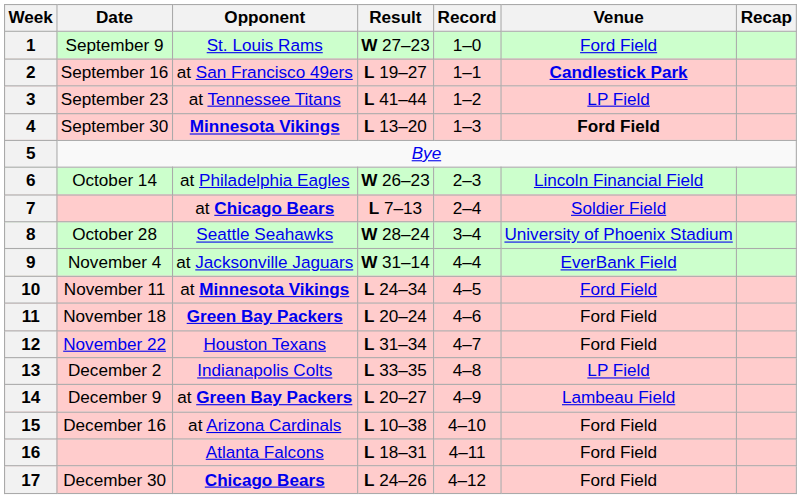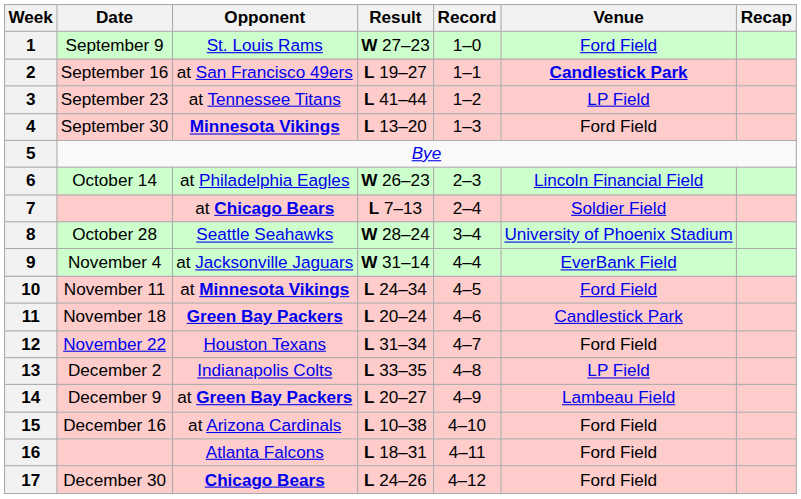4 | Venue: bold -> normal
11 | Venue: Ford Field -> Candlestick Park
